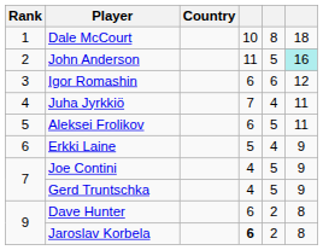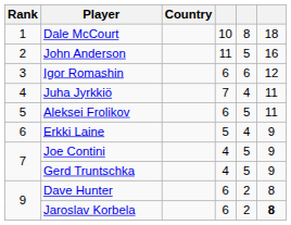John Anderson | column 6: paleturquoise background -> no background
Jaroslav Korbela | column 4: bold -> normal
Jaroslav Korbela | column 6: normal -> bold
